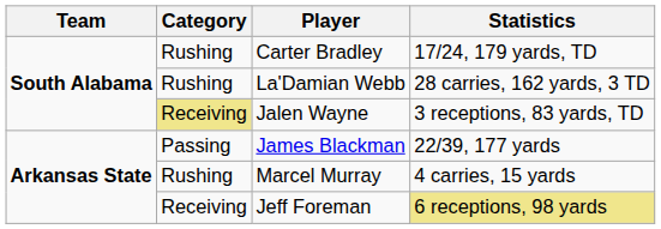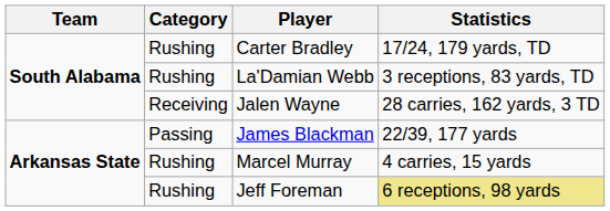La'Damian Webb | Statistics: 28 carries, 162 yards, 3 TD -> 3 receptions, 83 yards, TD
Jalen Wayne | Category: khaki background -> no background
Jalen Wayne | Statistics: 3 receptions, 83 yards, TD -> 28 carries, 162 yards, 3 TD
Jeff Foreman | Category: Receiving -> Rushing
